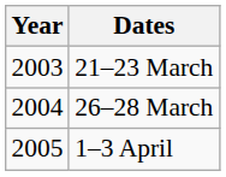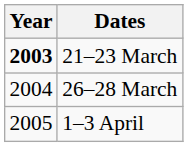21–23 March | Year: normal -> bold
